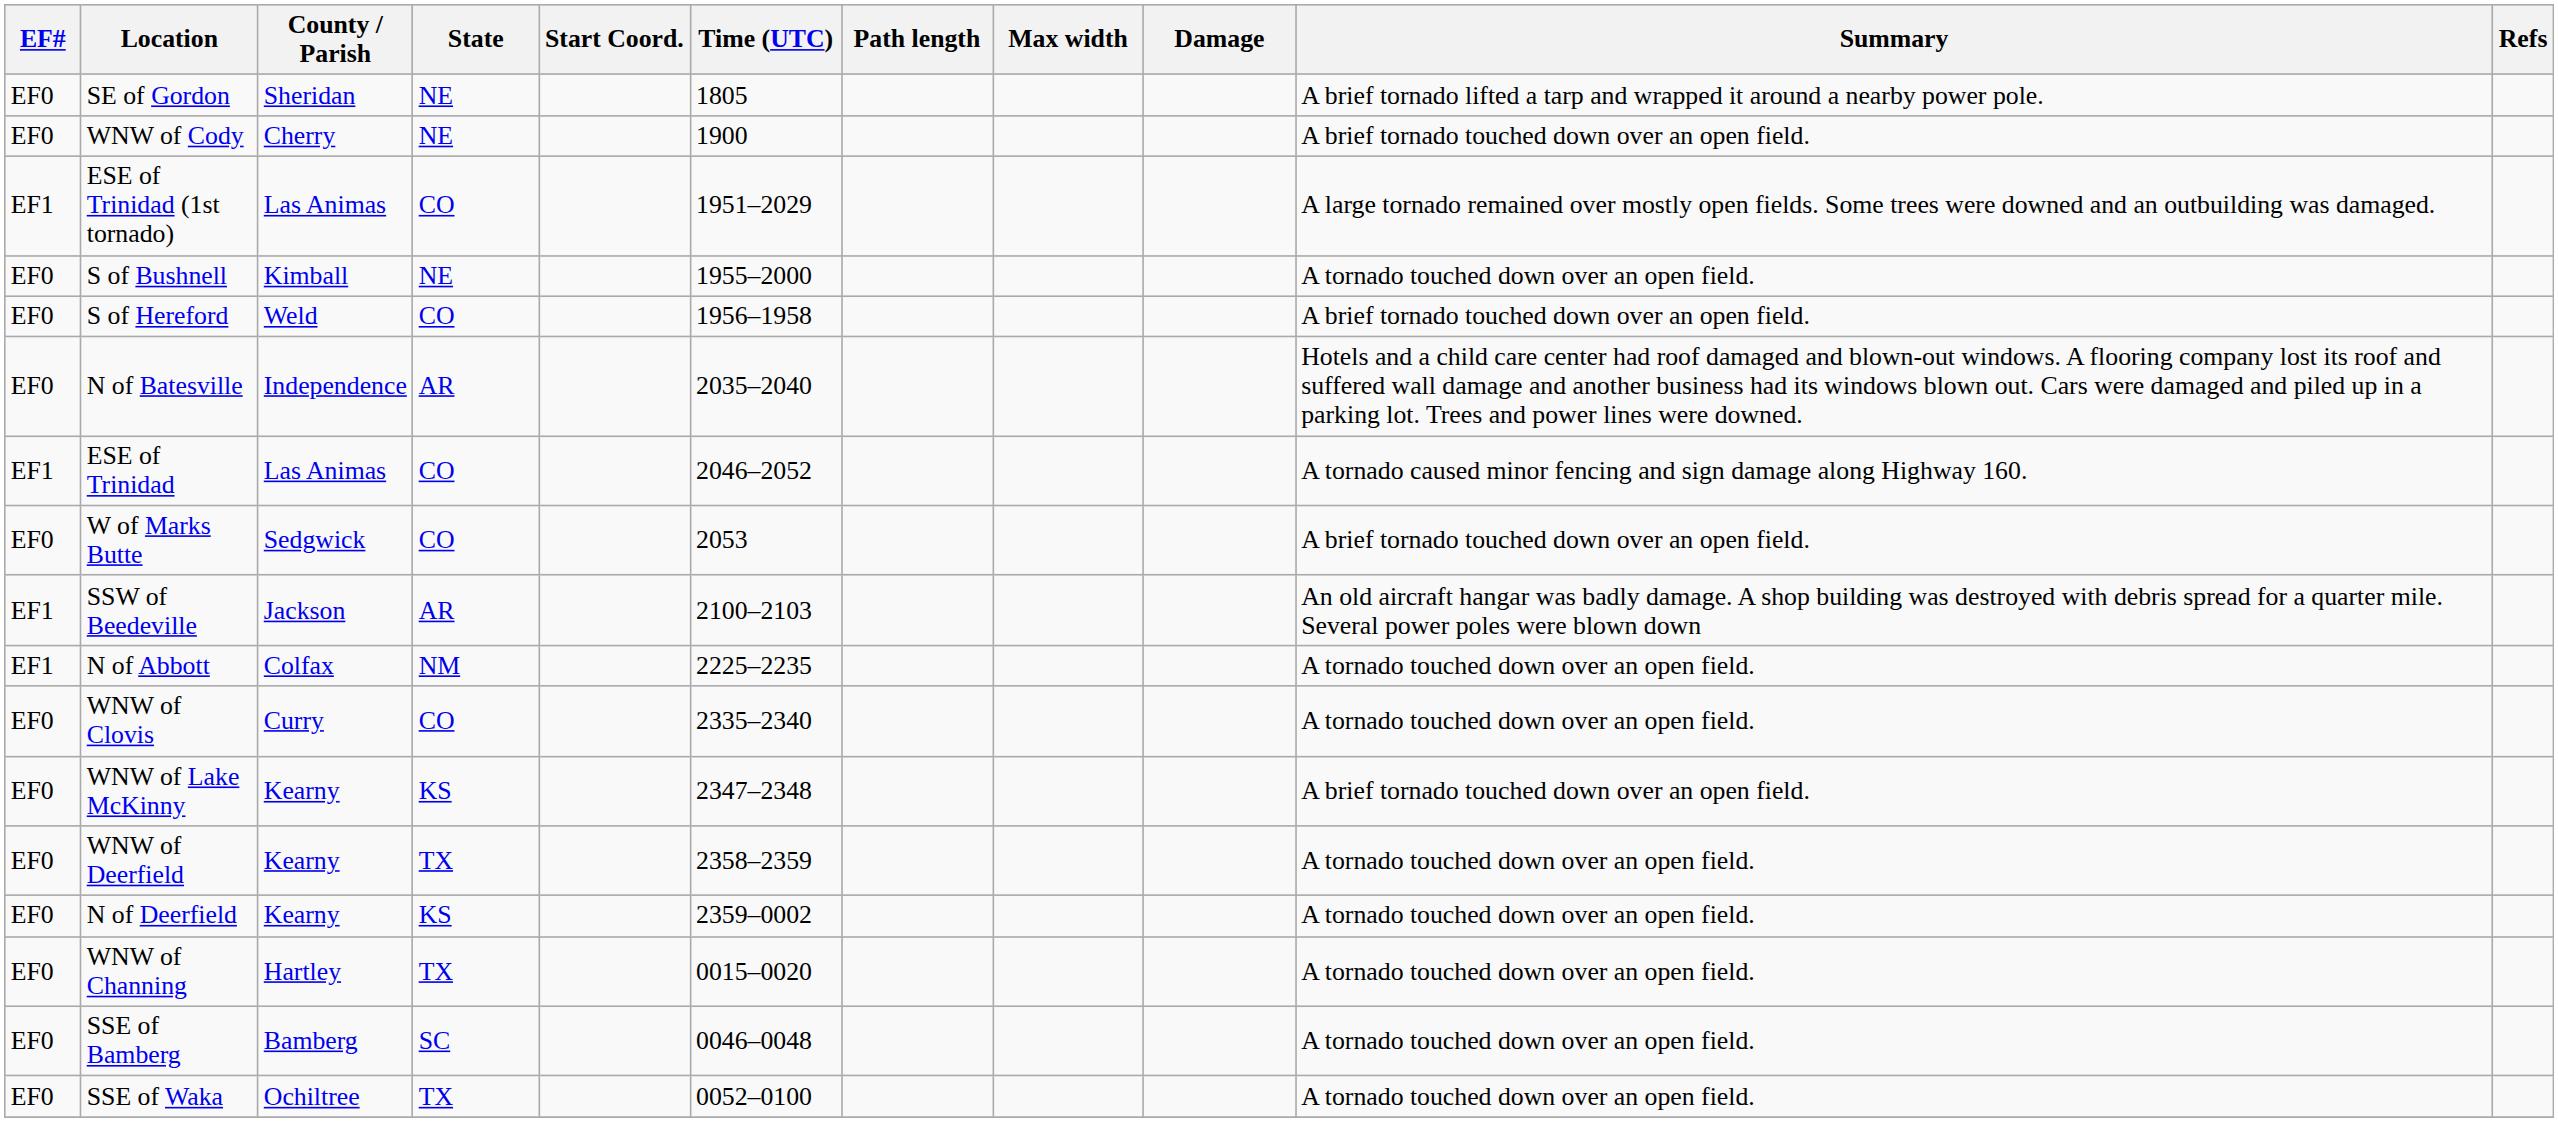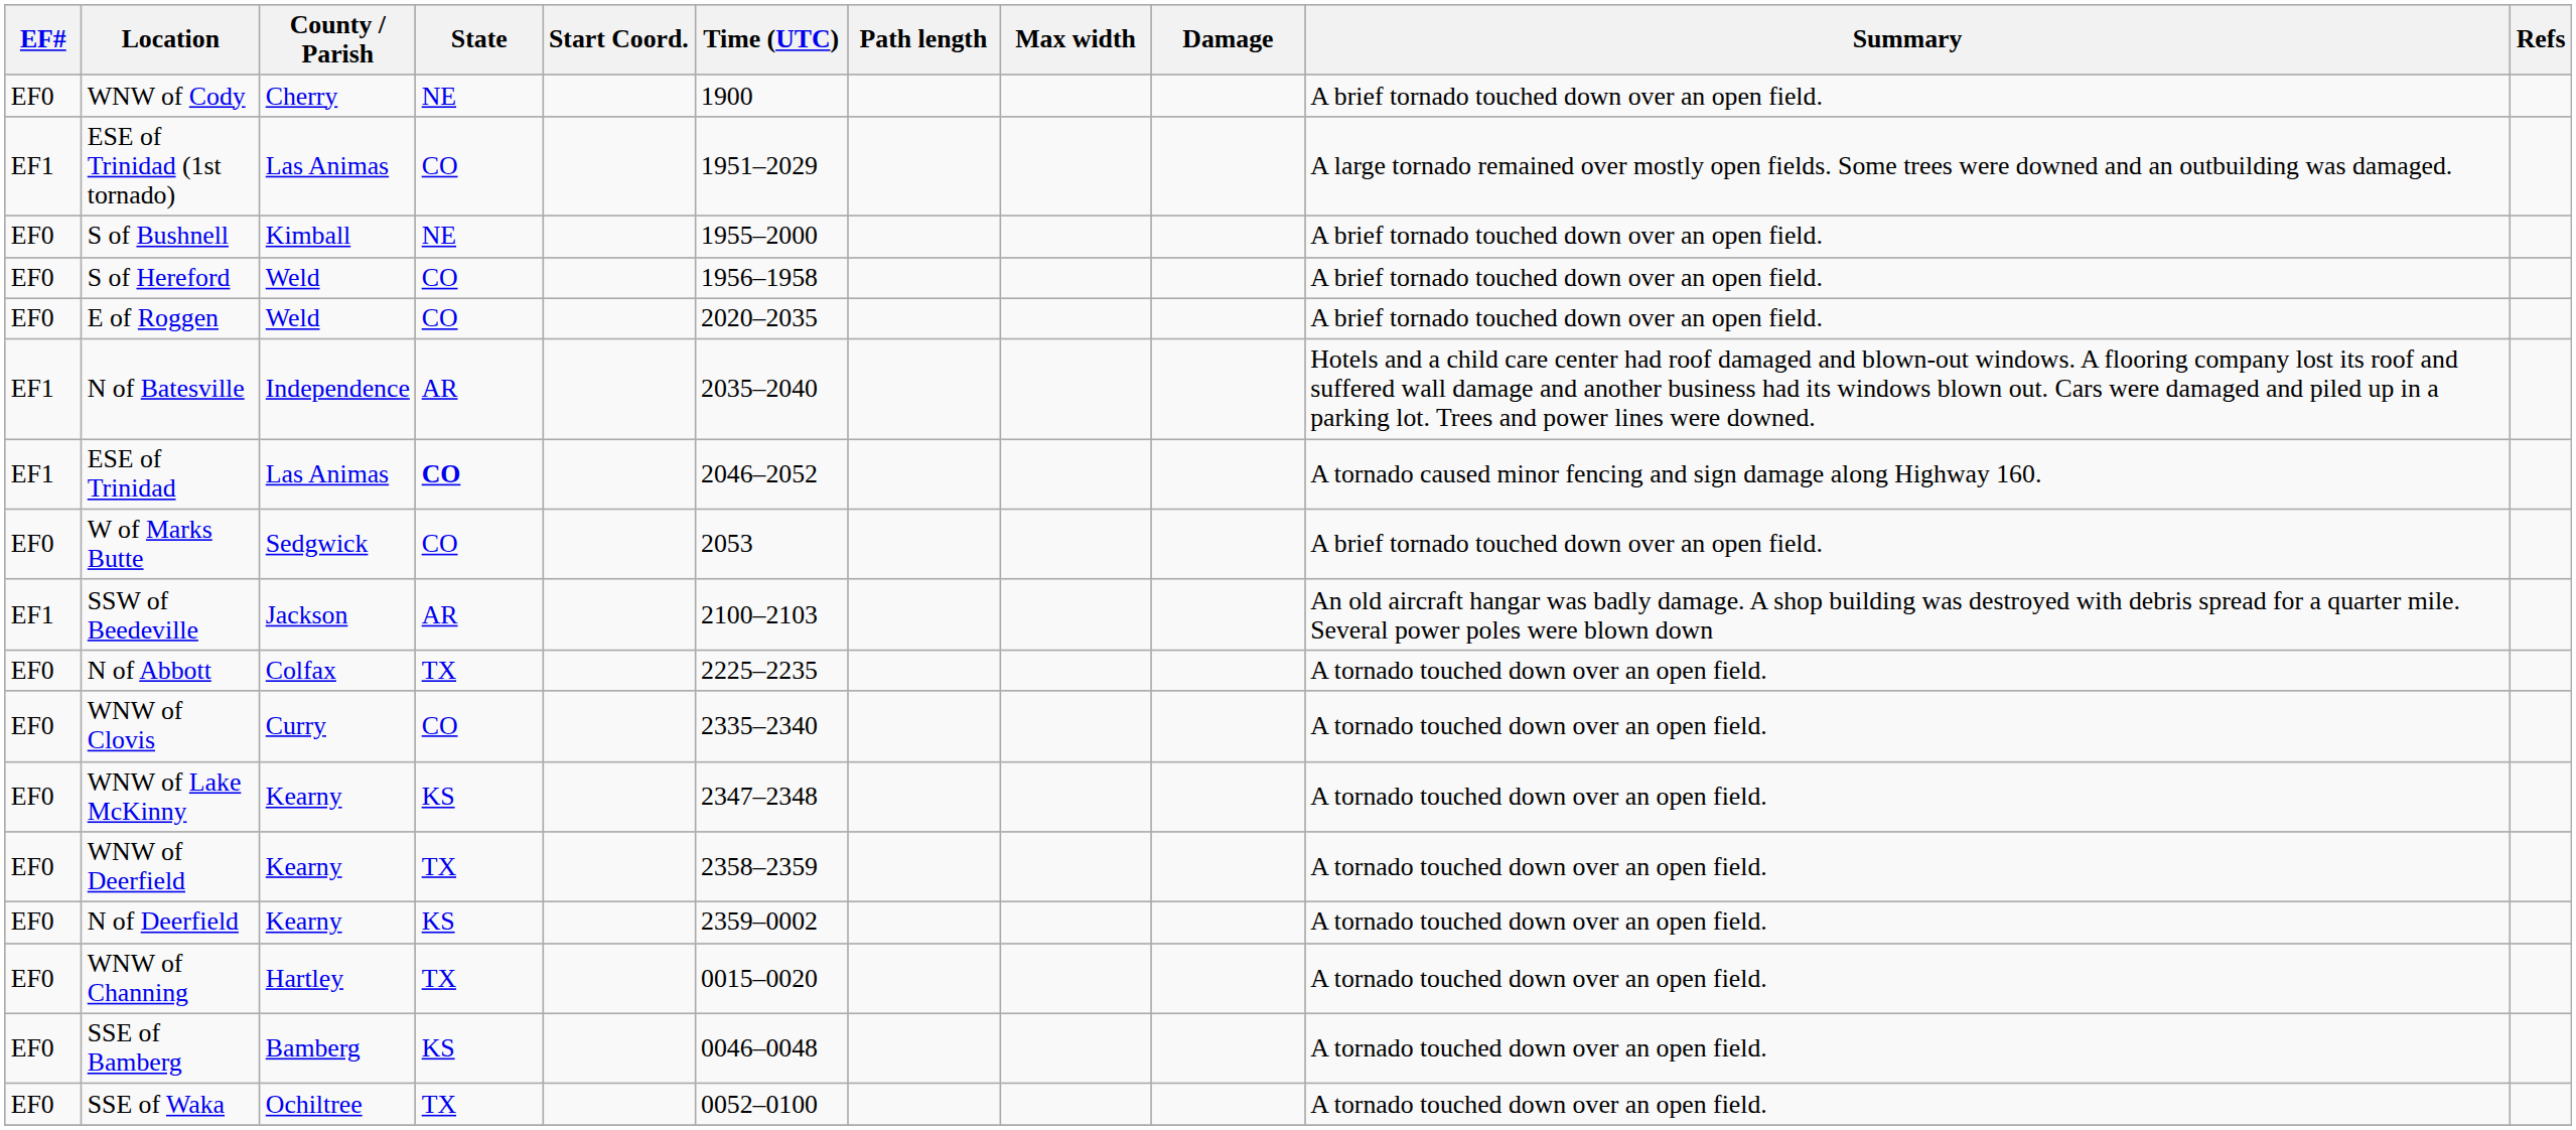- row: EF0 | SE of Gordon | Sheridan | NE | 1805 | A brief tornado lifted a tarp and wrapped it around a nearby power pole.
S of Bushnell | Summary: A tornado touched down over an open field. -> A brief tornado touched down over an open field.
+ row: EF0 | E of Roggen | Weld | CO | 2020–2035 | A brief tornado touched down over an open field.
N of Batesville | EF#: EF0 -> EF1
ESE of Trinidad | State: normal -> bold
N of Abbott | EF#: EF1 -> EF0
N of Abbott | State: NM -> TX
WNW of Lake McKinny | Summary: A brief tornado touched down over an open field. -> A tornado touched down over an open field.
SSE of Bamberg | State: SC -> KS
